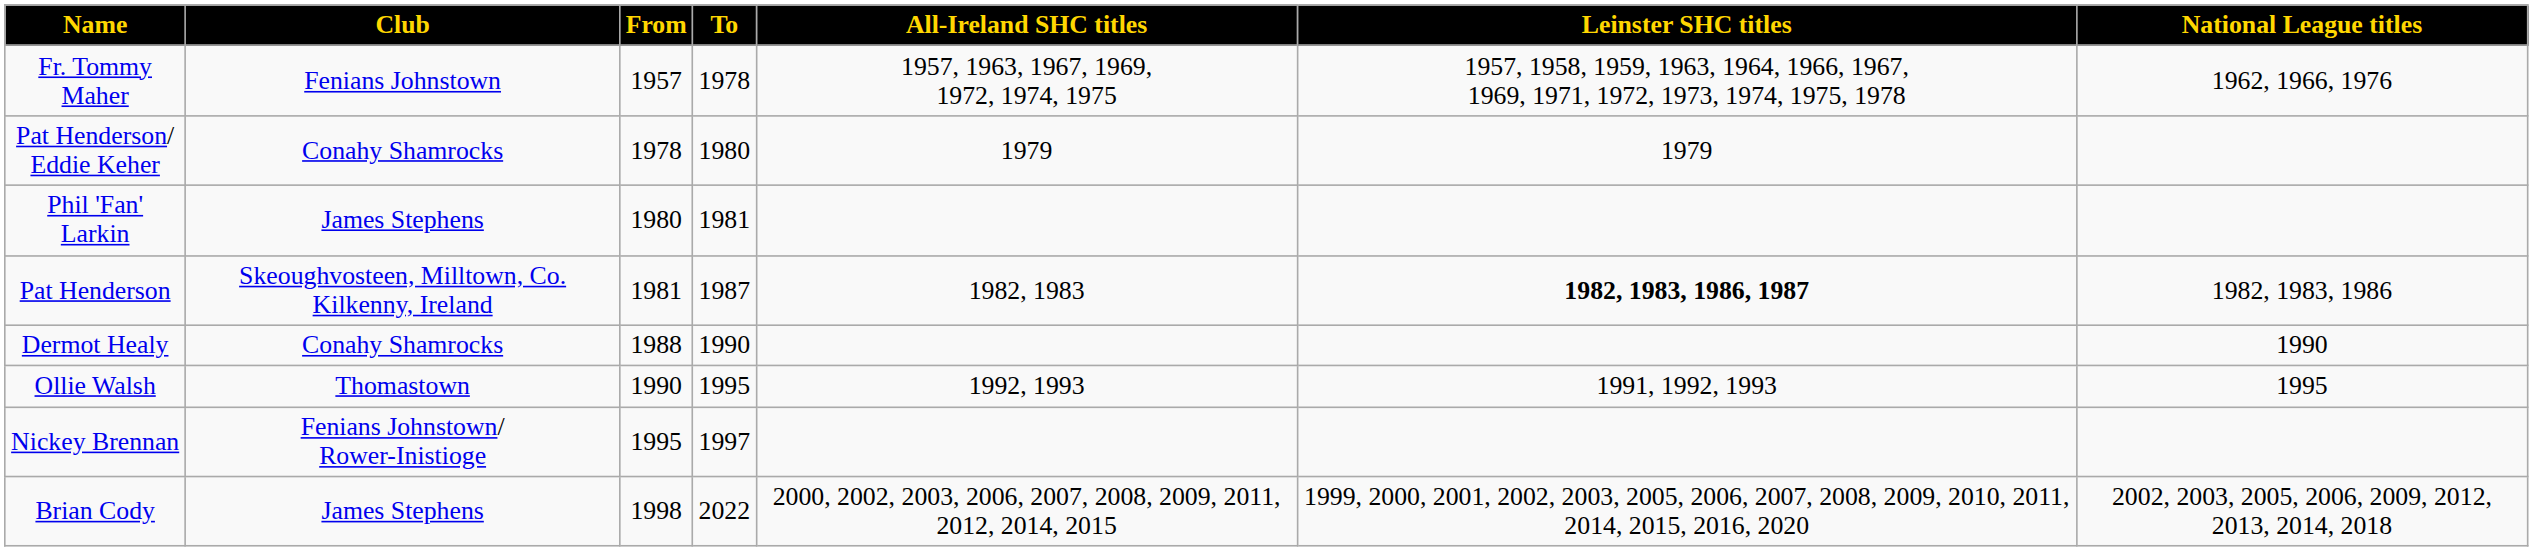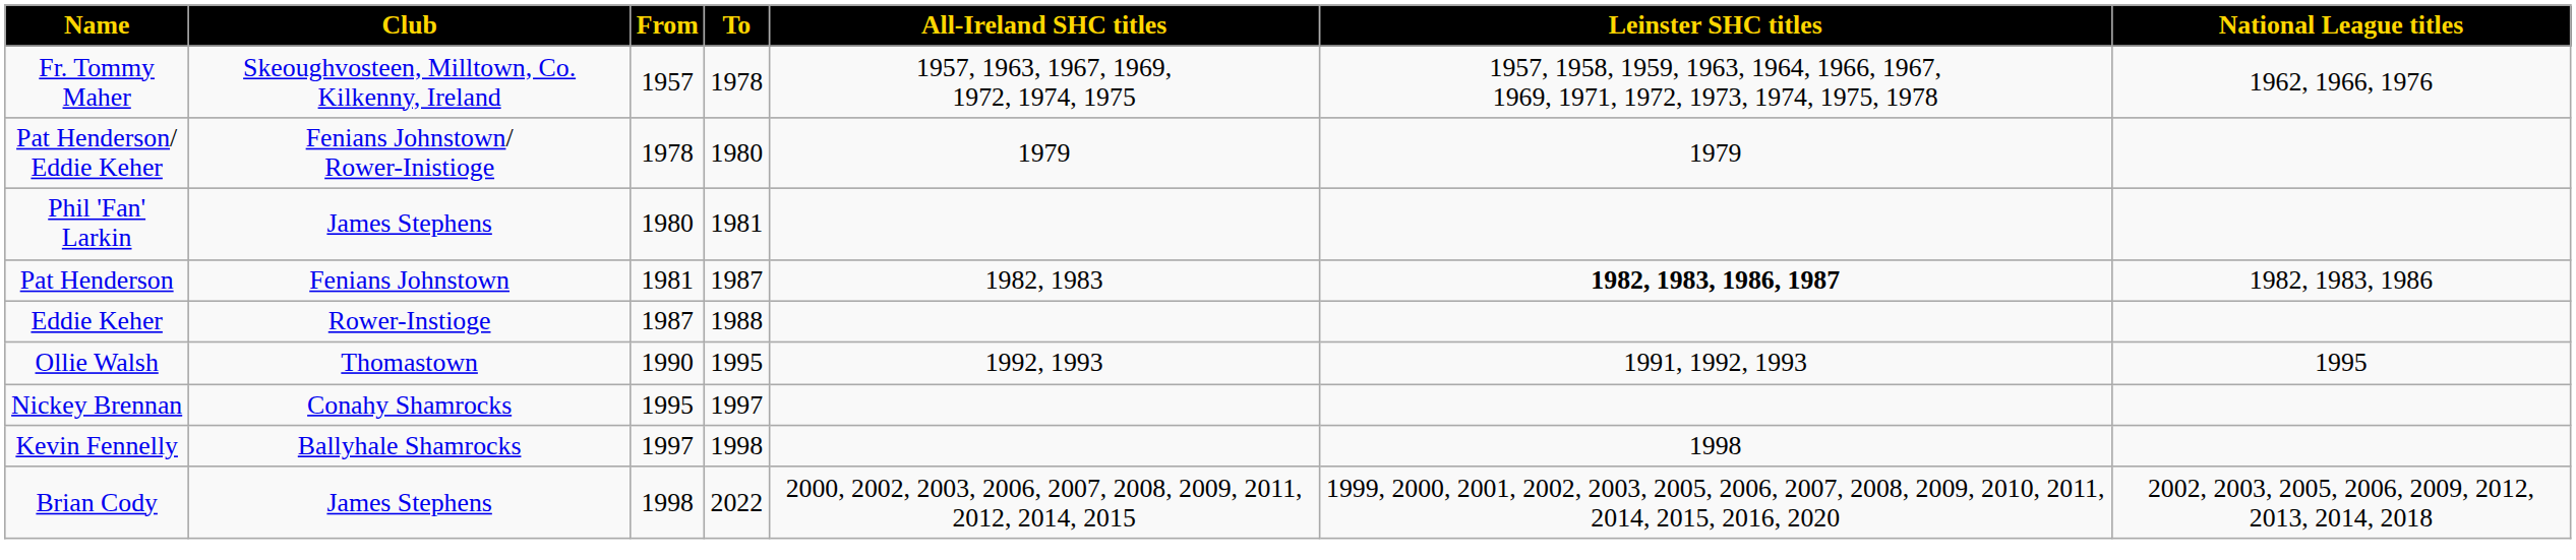Fr. Tommy Maher | Club: Fenians Johnstown -> Skeoughvosteen, Milltown, Co. Kilkenny, Ireland
Pat Henderson/ Eddie Keher | Club: Conahy Shamrocks -> Fenians Johnstown/ Rower-Inistioge
Pat Henderson | Club: Skeoughvosteen, Milltown, Co. Kilkenny, Ireland -> Fenians Johnstown
+ row: Eddie Keher | Rower-Instioge | 1987 | 1988
- row: Dermot Healy | Conahy Shamrocks | 1988 | 1990 | 1990
Nickey Brennan | Club: Fenians Johnstown/ Rower-Inistioge -> Conahy Shamrocks
+ row: Kevin Fennelly | Ballyhale Shamrocks | 1997 | 1998 | 1998
